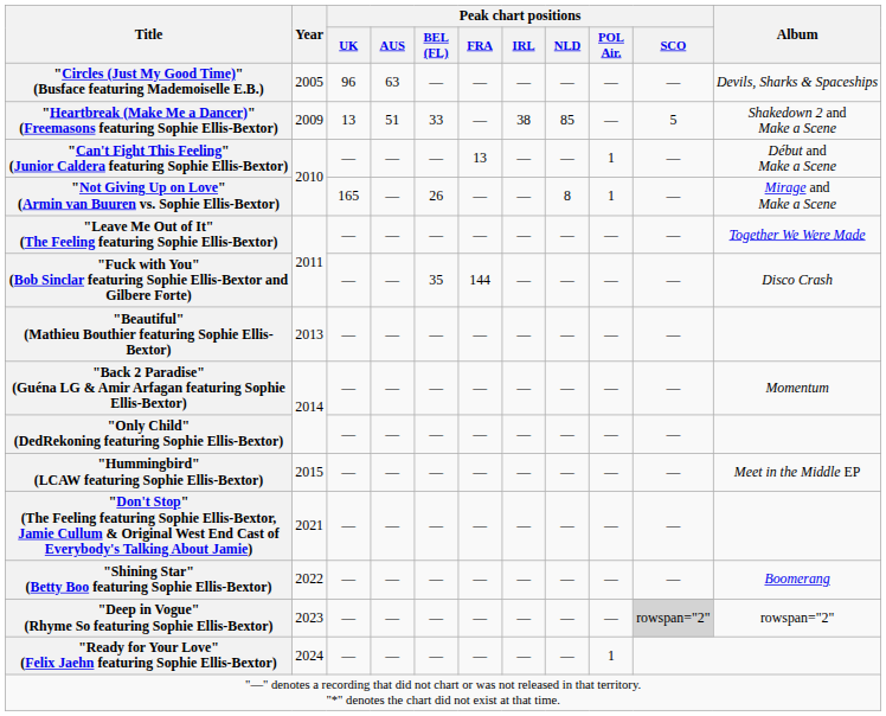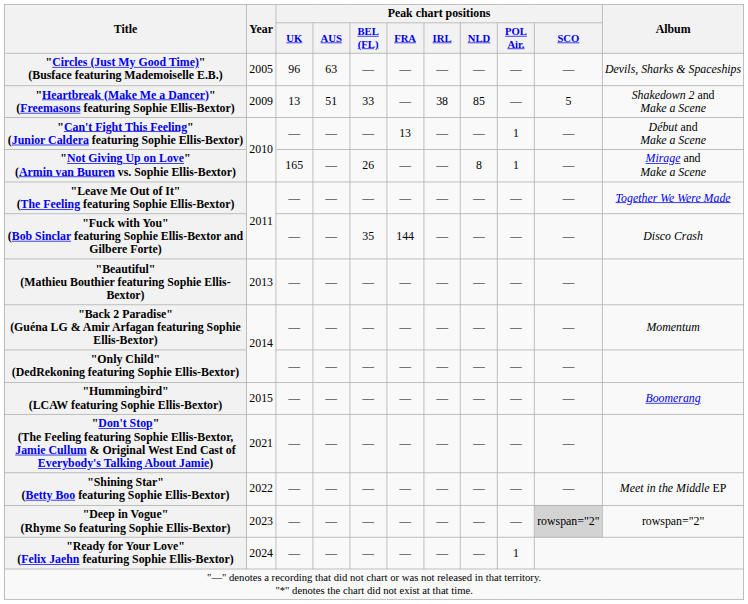"Hummingbird" (LCAW featuring Sophie Ellis-Bextor) | Album: Meet in the Middle EP -> Boomerang
"Shining Star" (Betty Boo featuring Sophie Ellis-Bextor) | Album: Boomerang -> Meet in the Middle EP
